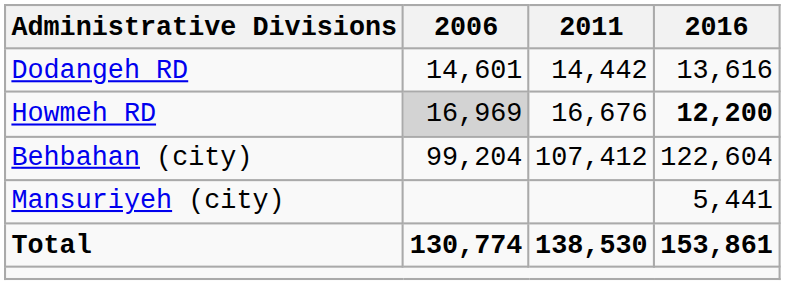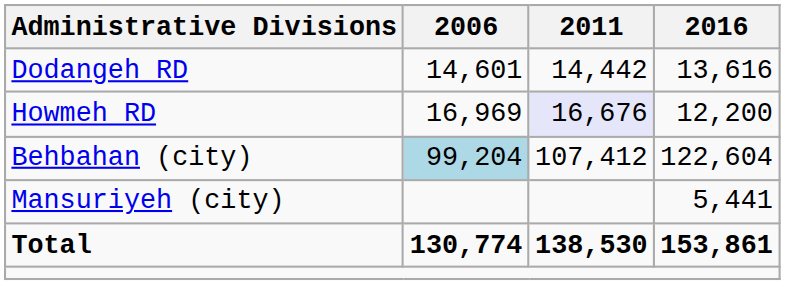Howmeh RD | 2006: lightgrey background -> no background
Howmeh RD | 2011: no background -> lavender background
Howmeh RD | 2016: bold -> normal
Behbahan (city) | 2006: no background -> lightblue background
